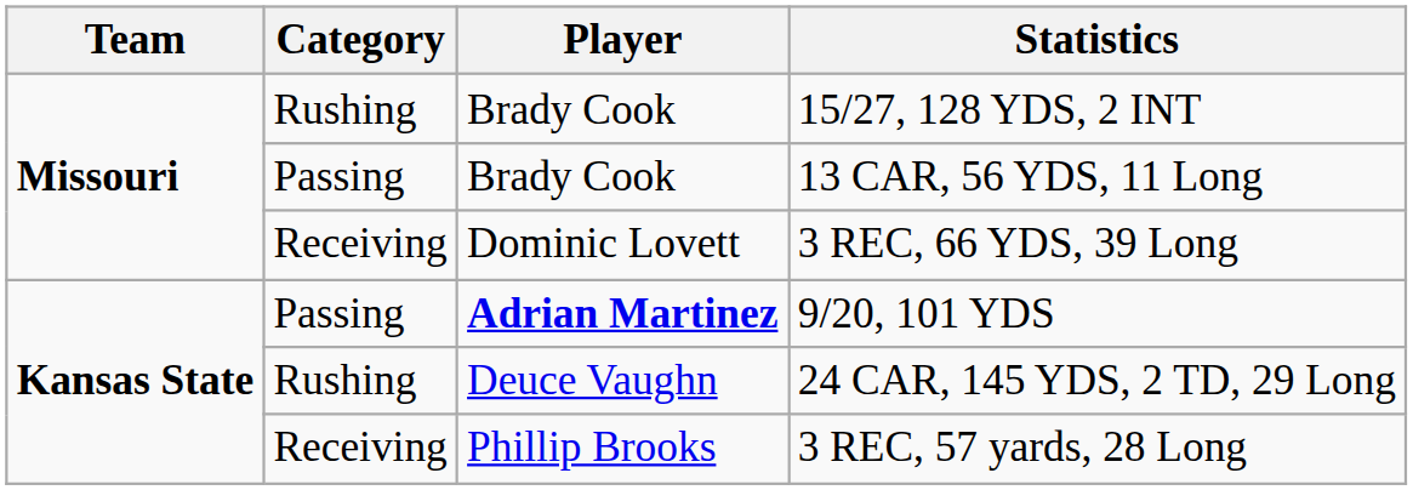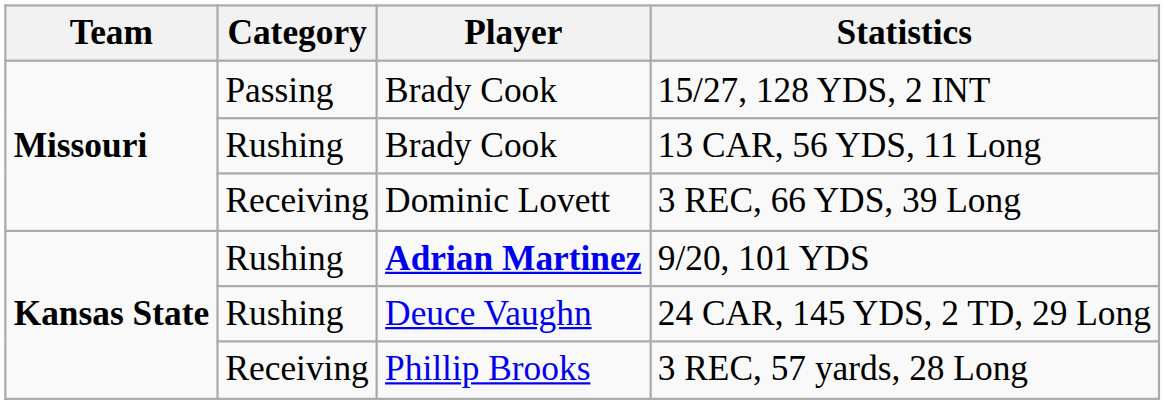15/27, 128 YDS, 2 INT | Category: Rushing -> Passing
13 CAR, 56 YDS, 11 Long | Category: Passing -> Rushing
9/20, 101 YDS | Category: Passing -> Rushing
